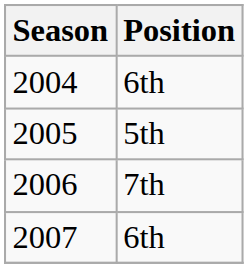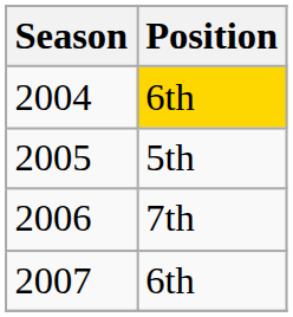2004 | Position: no background -> gold background
